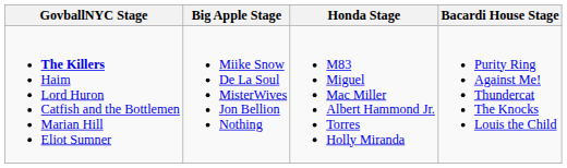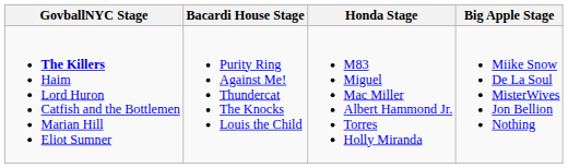columns swapped: Big Apple Stage <-> Bacardi House Stage
